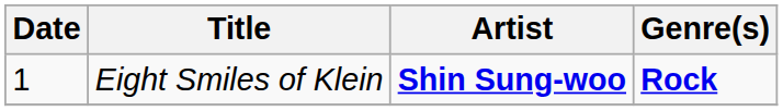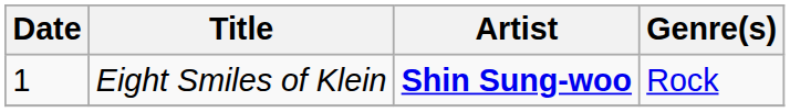Eight Smiles of Klein | Genre(s): bold -> normal
